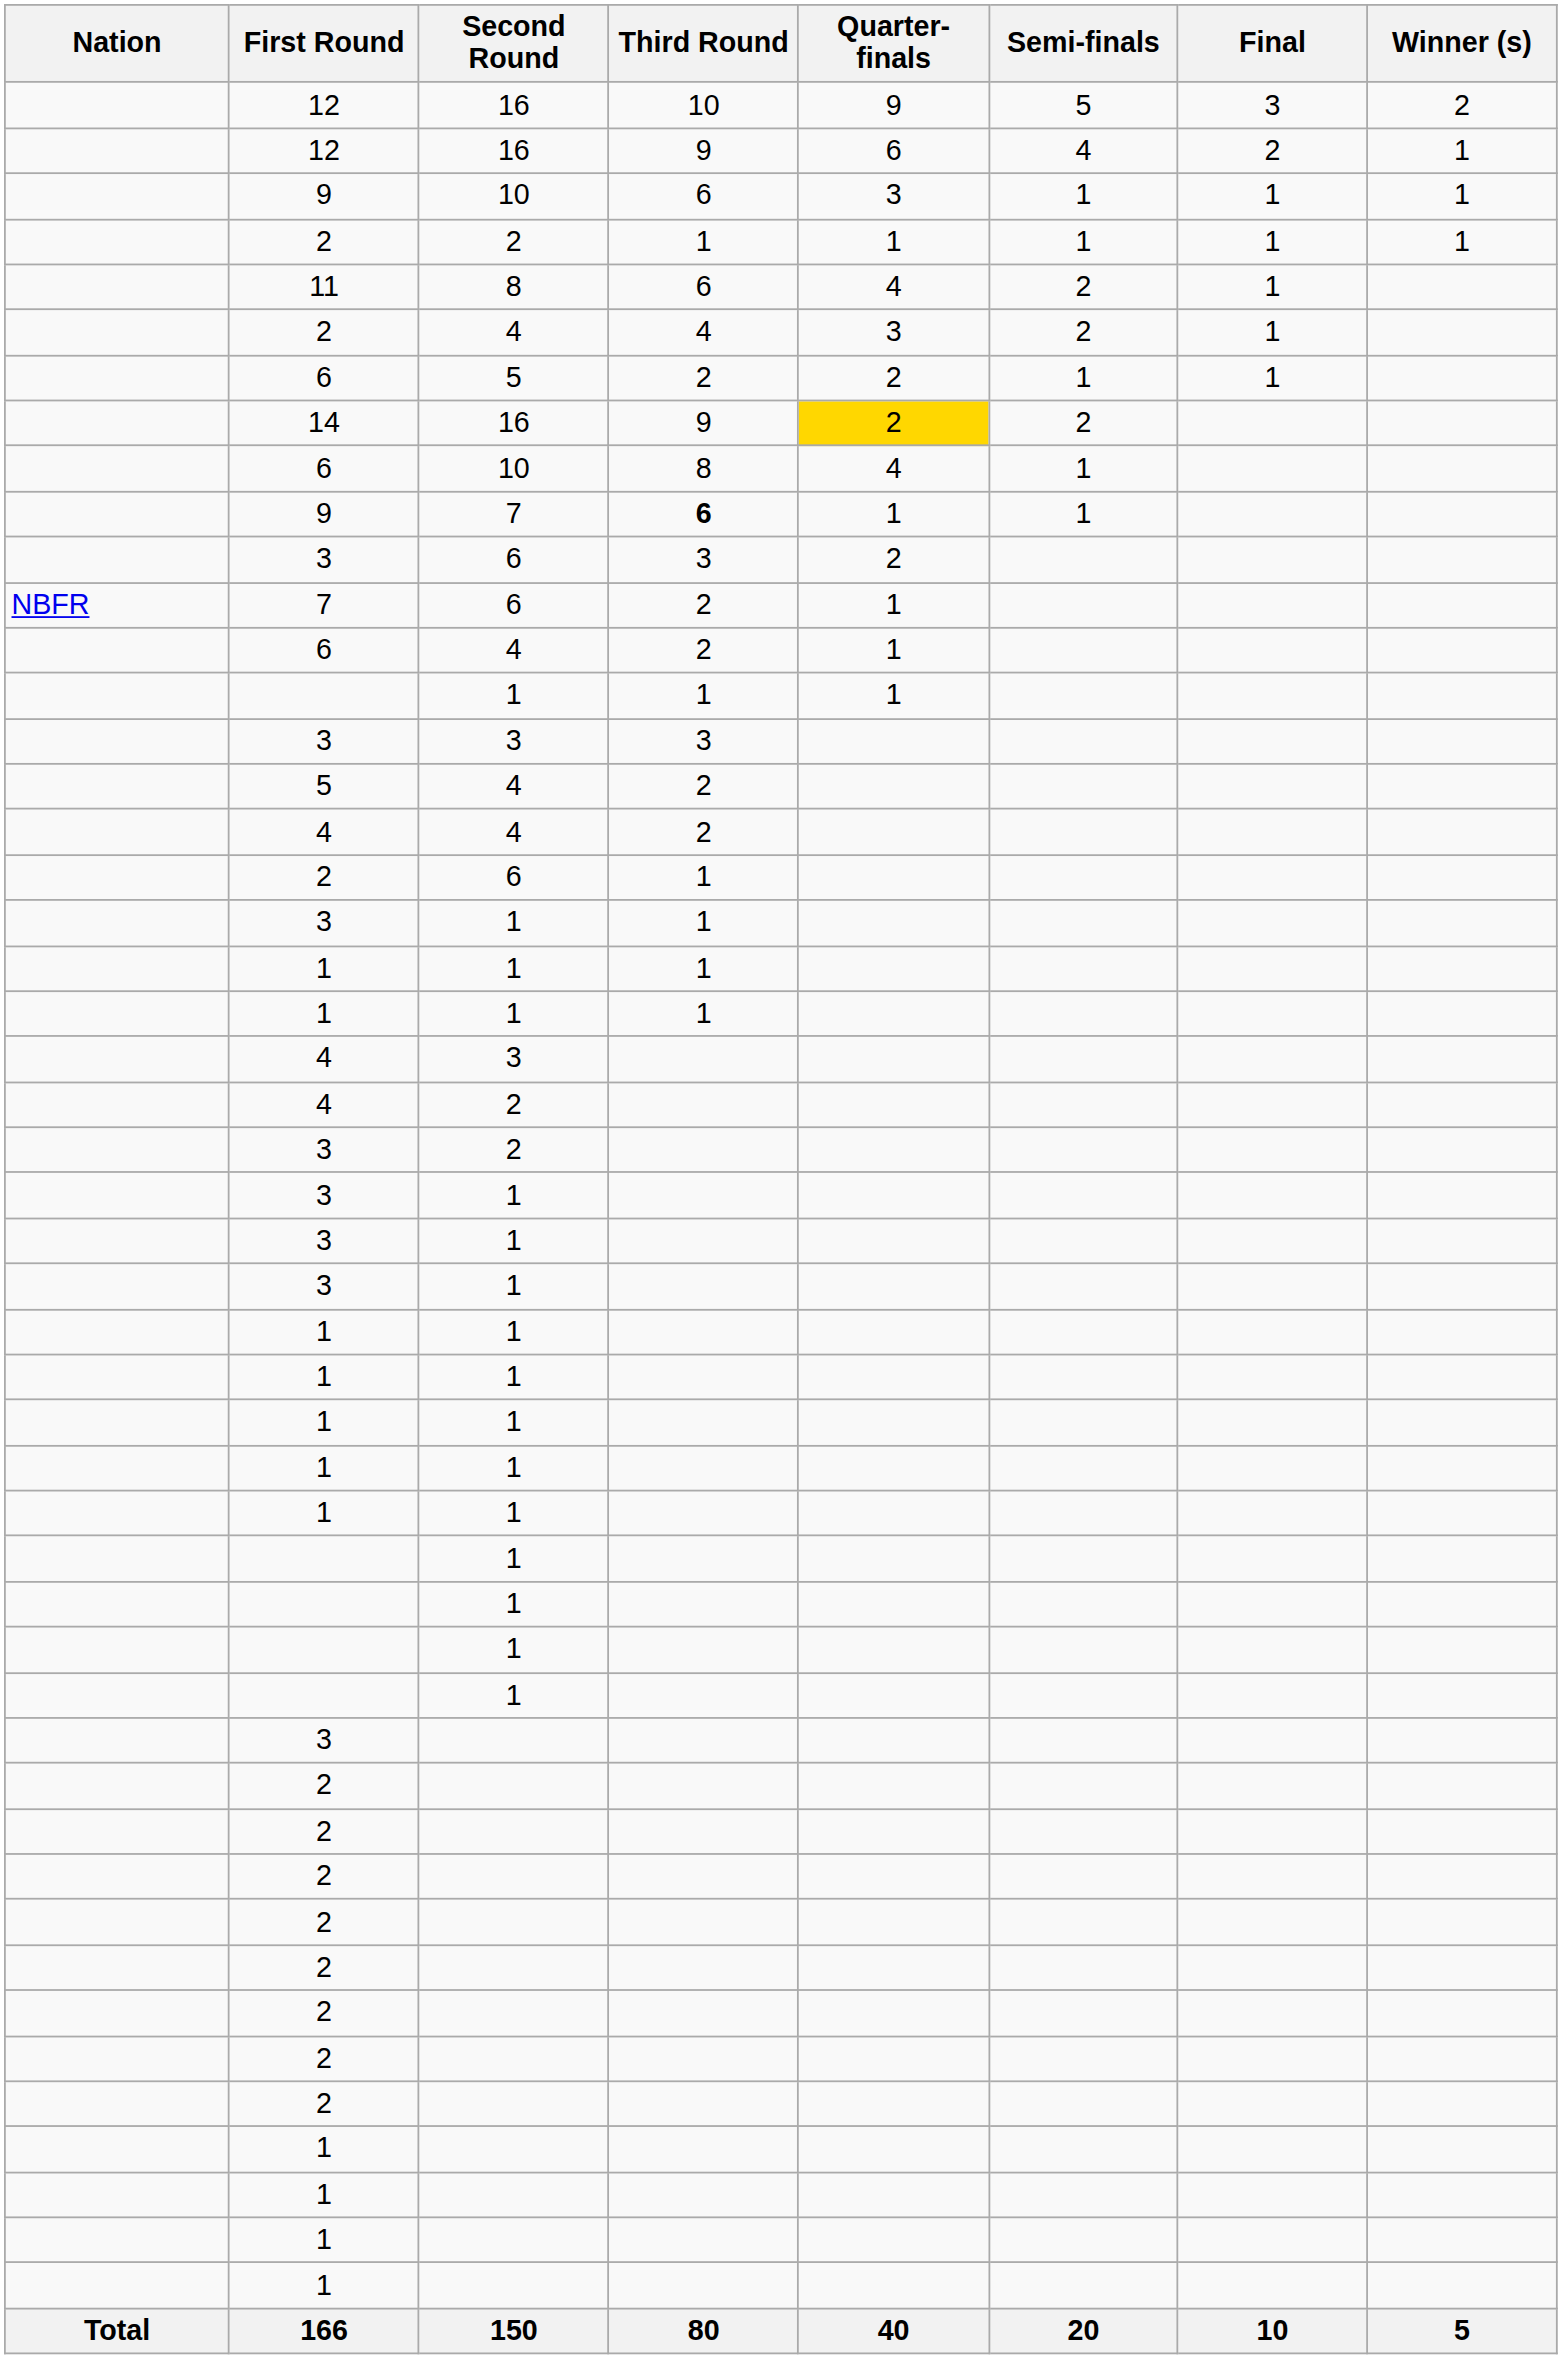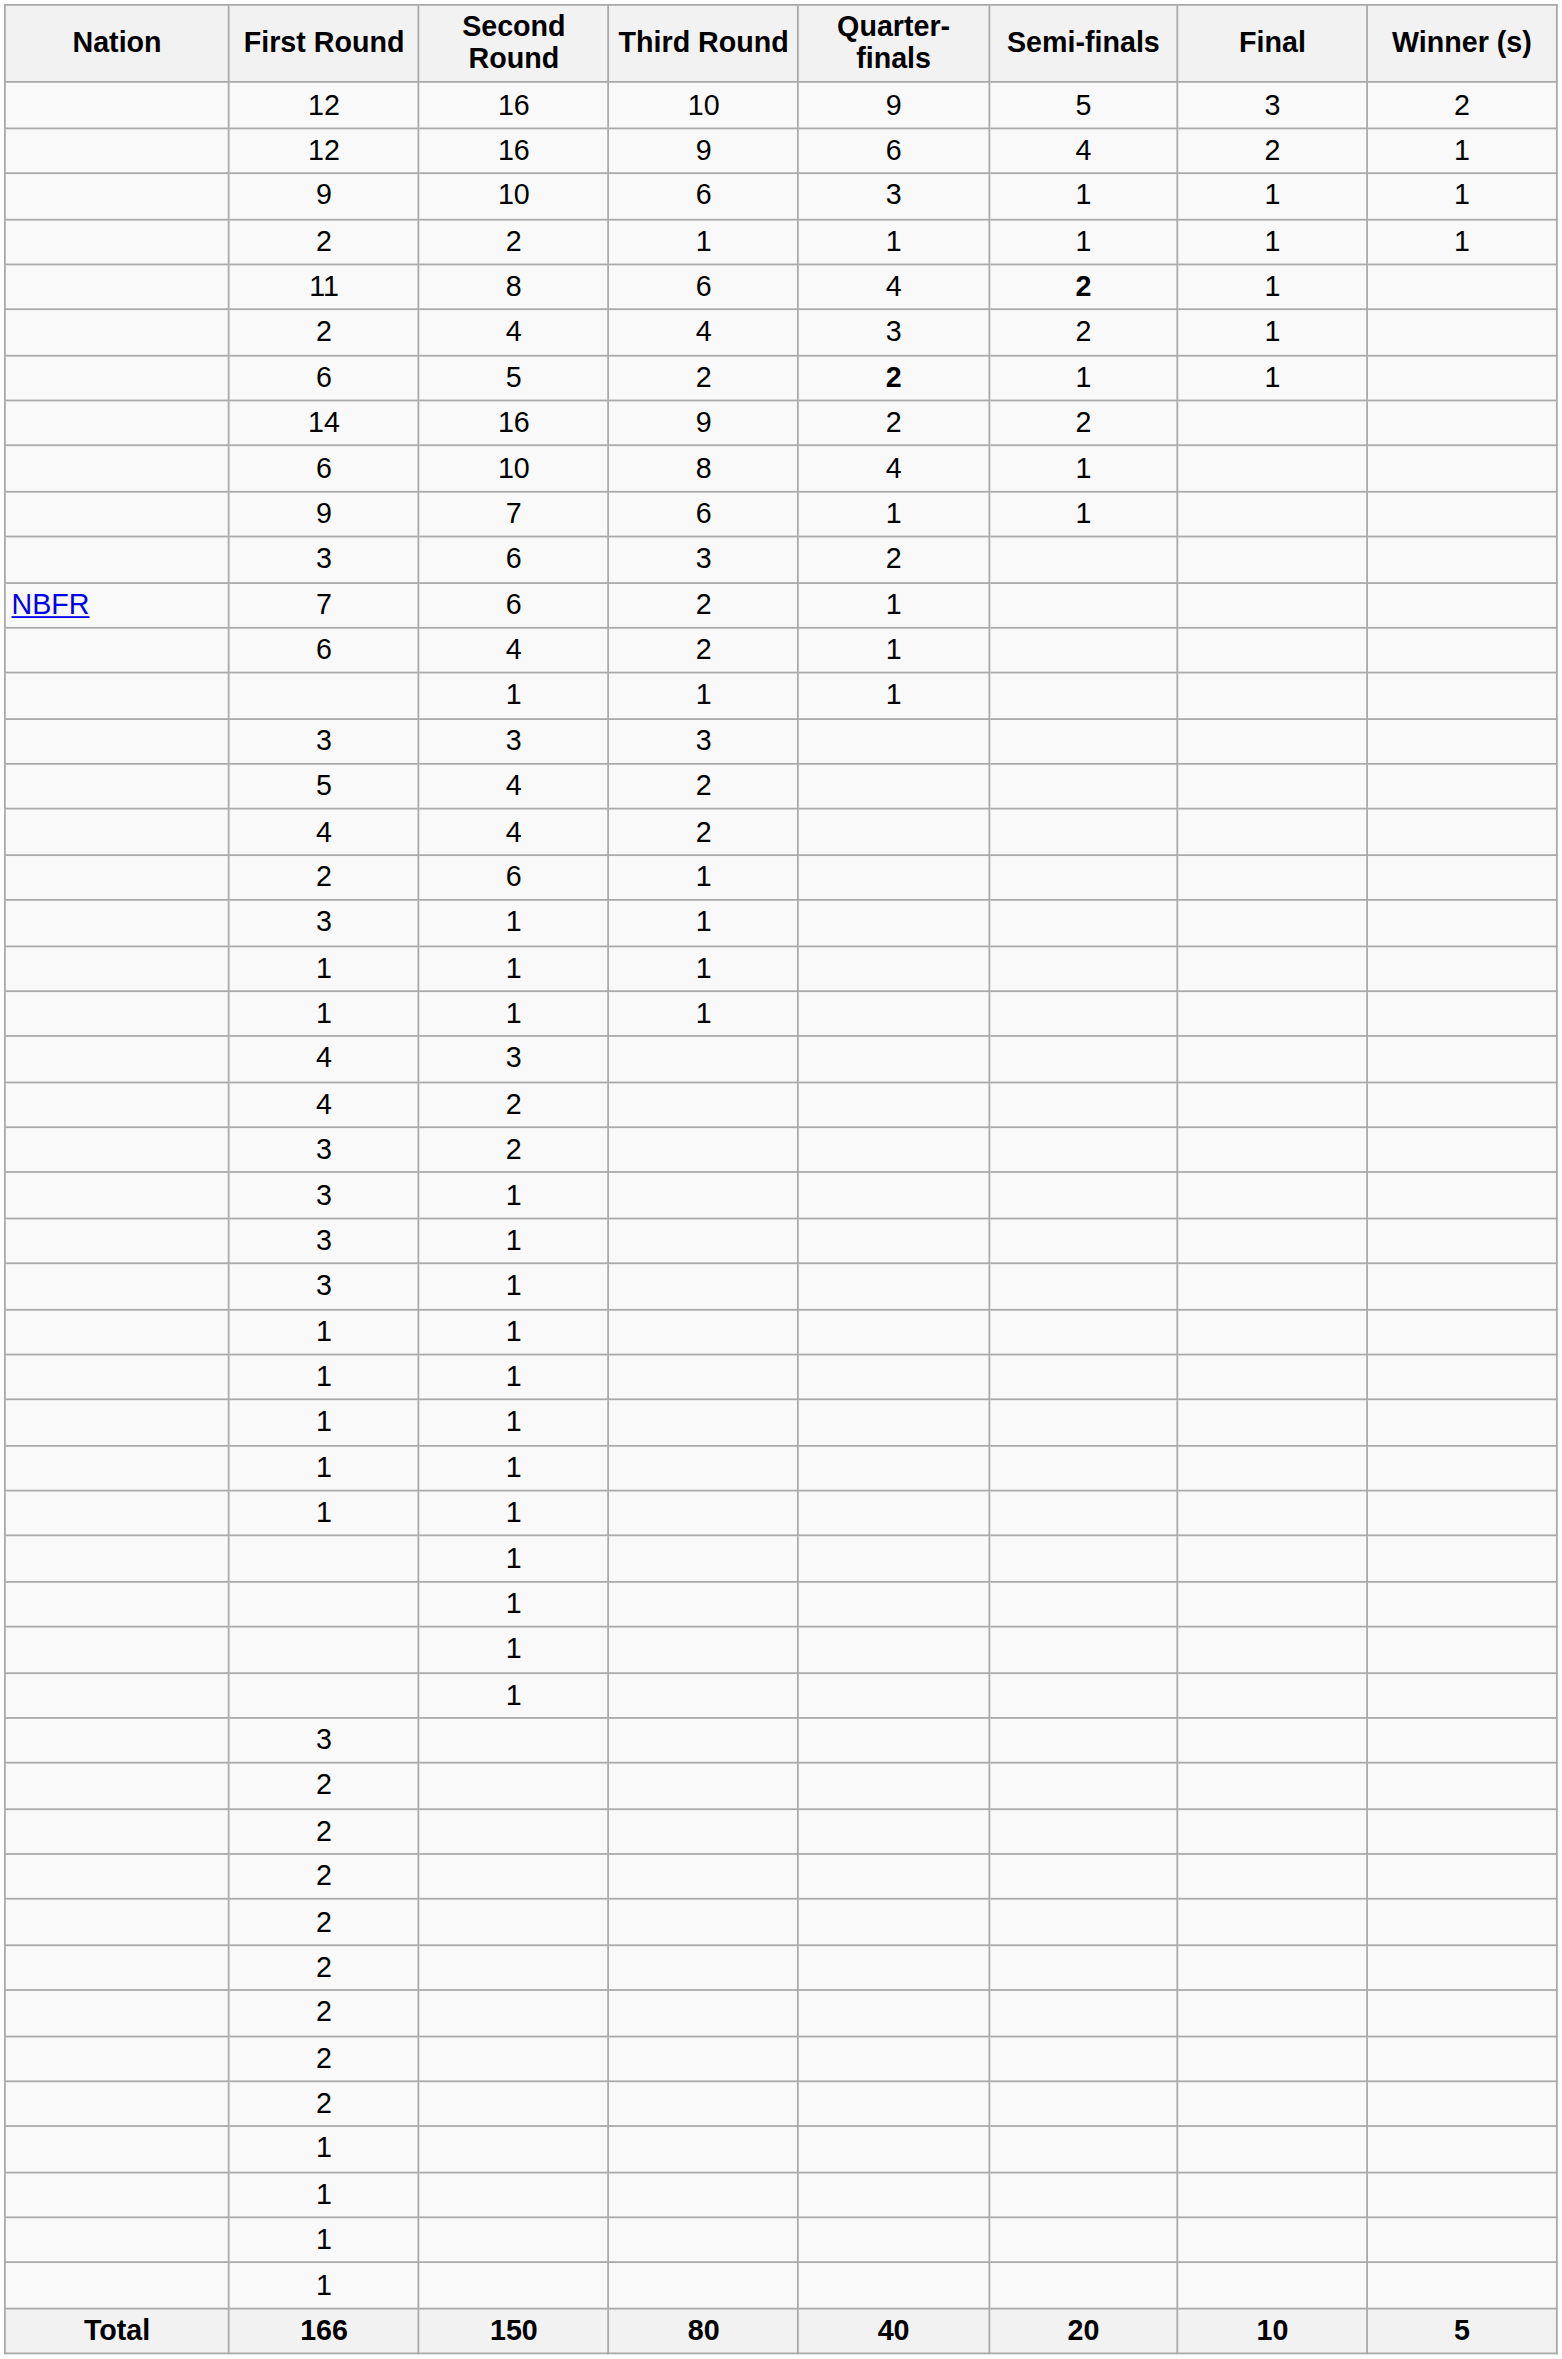11 | Semi-finals: normal -> bold
6 / 5 | Quarter-finals: normal -> bold
14 | Quarter-finals: gold background -> no background
9 / 7 | Third Round: bold -> normal
